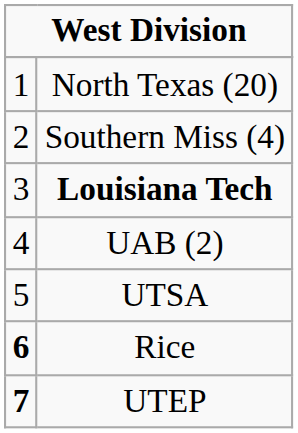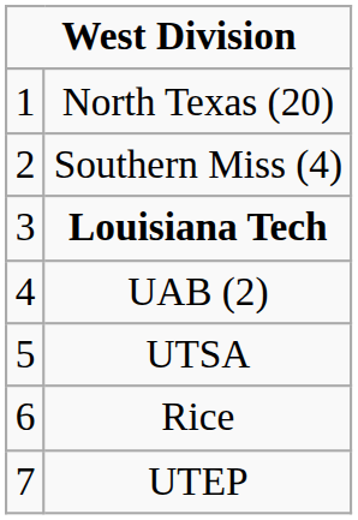Rice | column 1: bold -> normal
UTEP | column 1: bold -> normal
